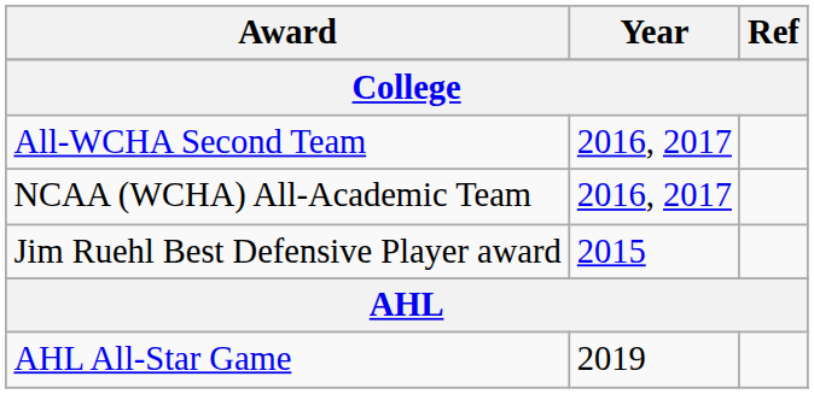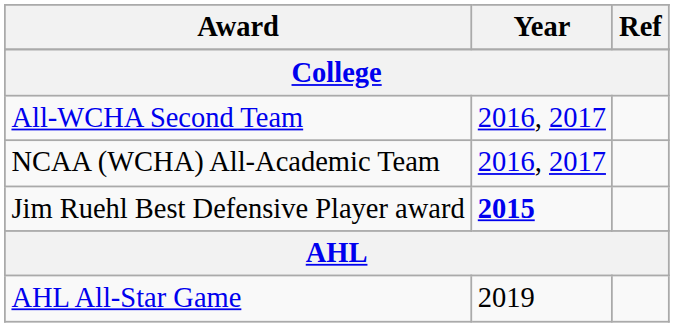Jim Ruehl Best Defensive Player award | Year: normal -> bold
